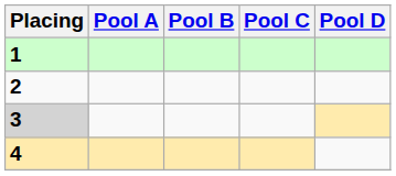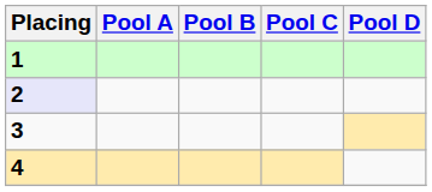2 | Placing: no background -> lavender background
3 | Placing: lightgrey background -> no background
